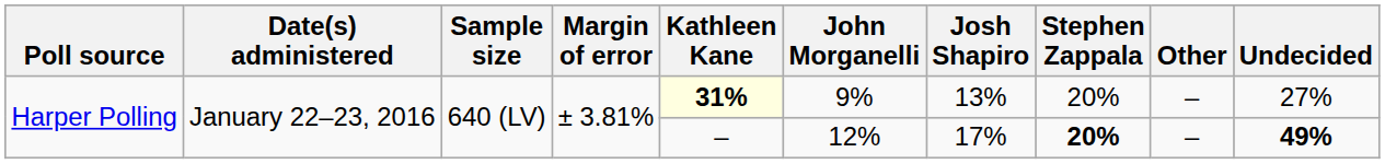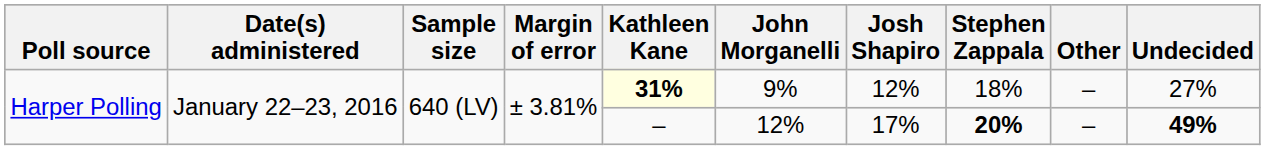row 2 | Josh Shapiro: 13% -> 12%
row 2 | Stephen Zappala: 20% -> 18%
